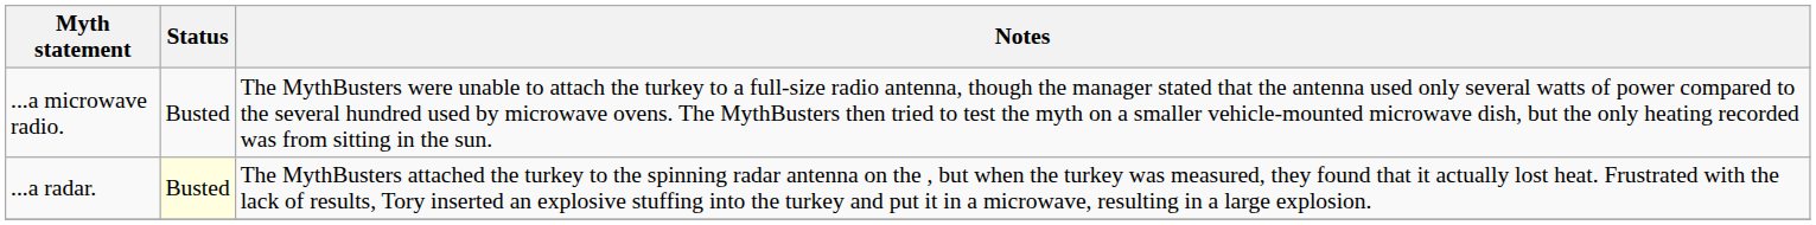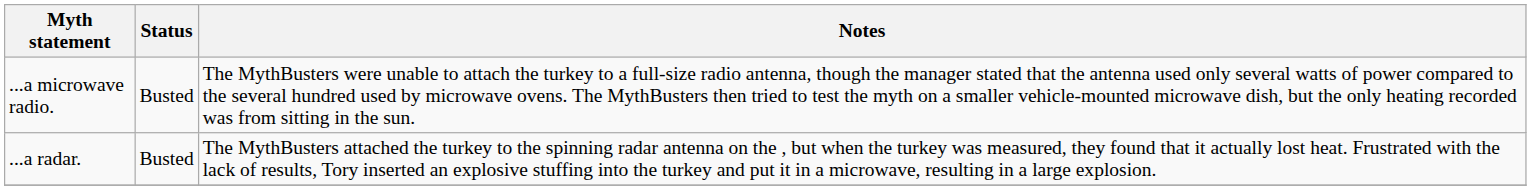...a radar. | Status: lightyellow background -> no background
